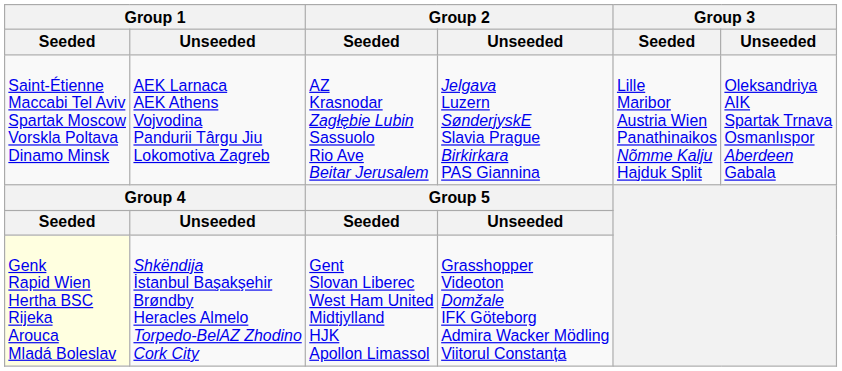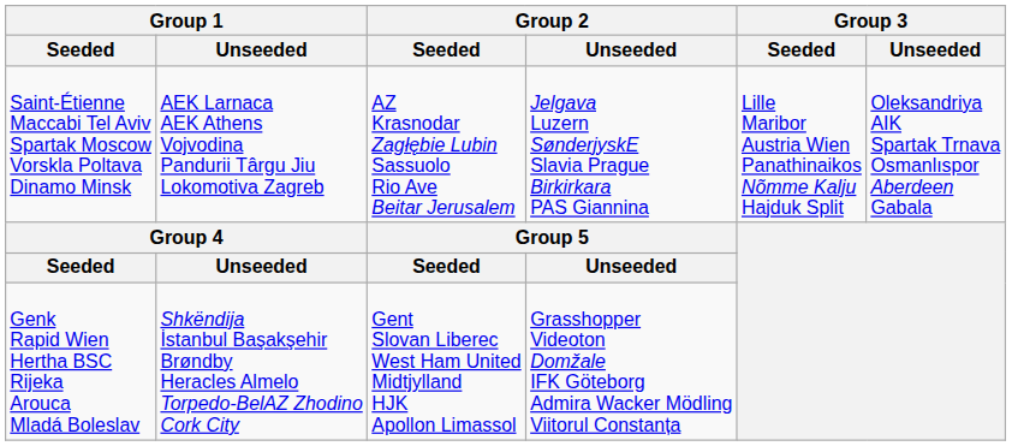Genk Rapid Wien Hertha BSC Rijeka Arouca Mladá Boleslav | Group 1 / Seeded: lightyellow background -> no background
